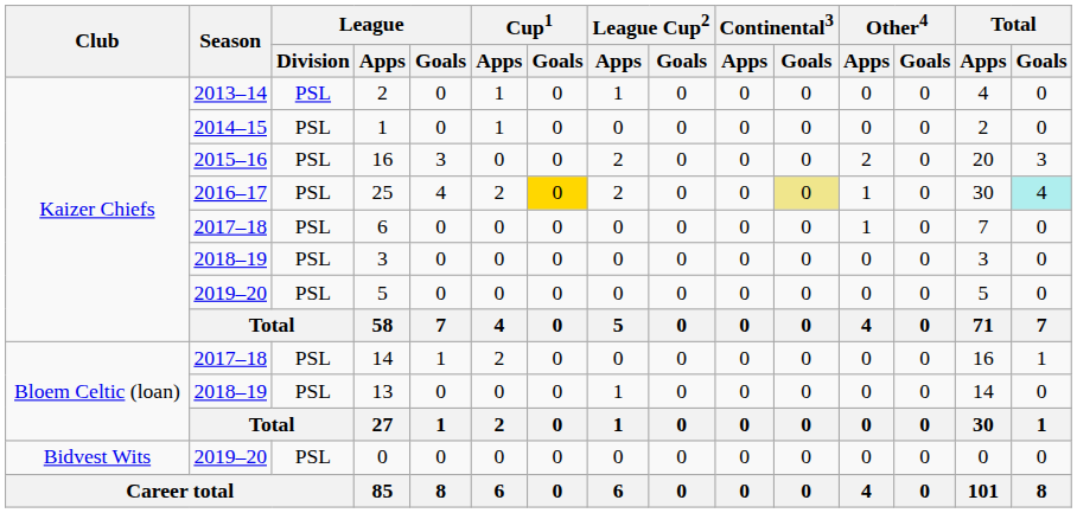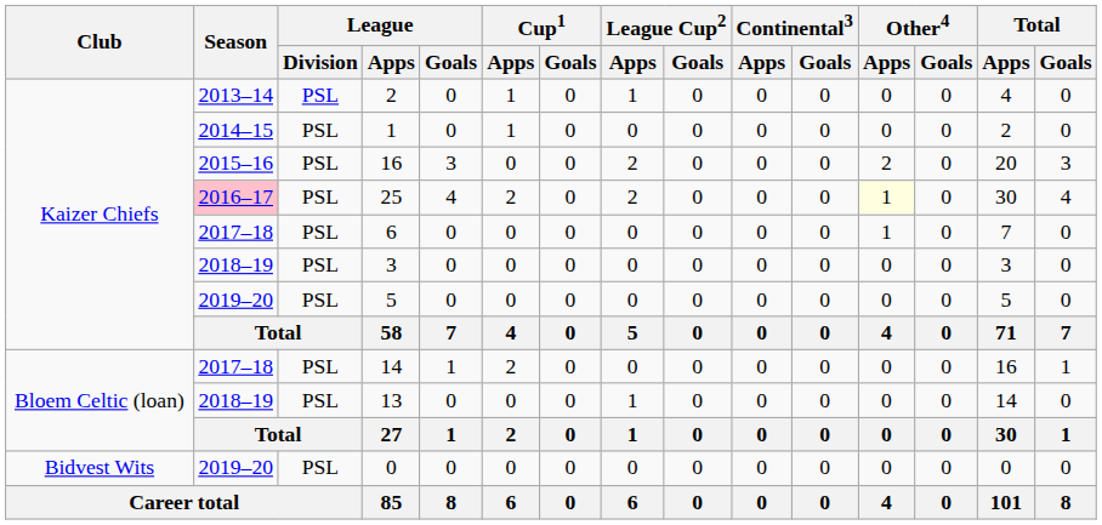25 | Season: no background -> pink background
25 | Cup1 / Goals: gold background -> no background
25 | Continental3 / Goals: khaki background -> no background
25 | Other4 / Apps: no background -> lightyellow background
25 | Total / Goals: paleturquoise background -> no background
